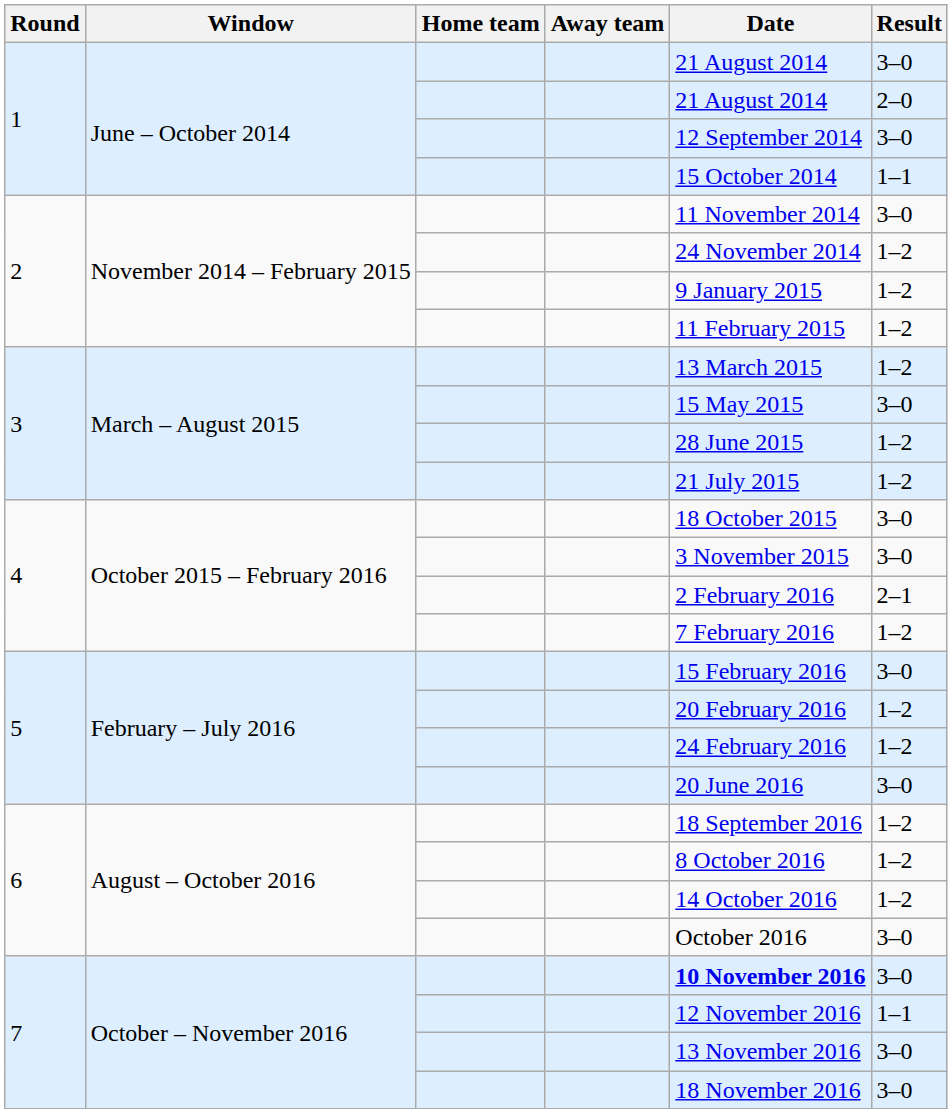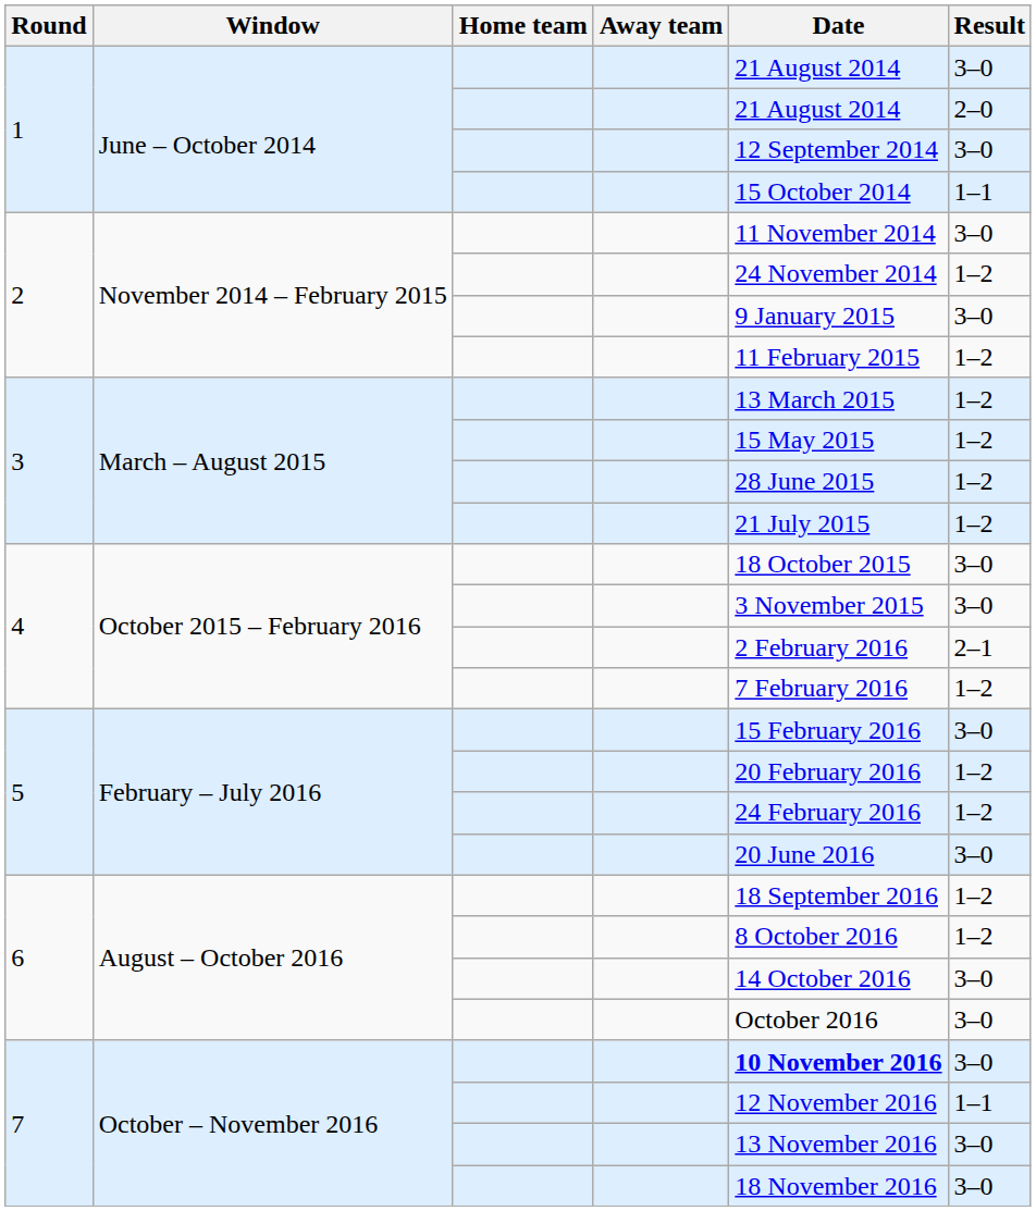row 8 | Result: 1–2 -> 3–0
row 11 | Result: 3–0 -> 1–2
row 24 | Result: 1–2 -> 3–0
